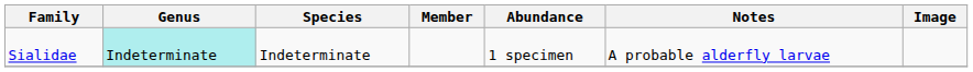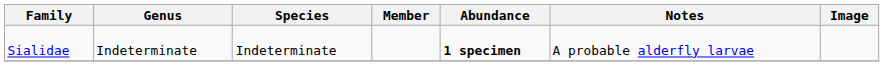Sialidae | Genus: paleturquoise background -> no background
Sialidae | Abundance: normal -> bold
